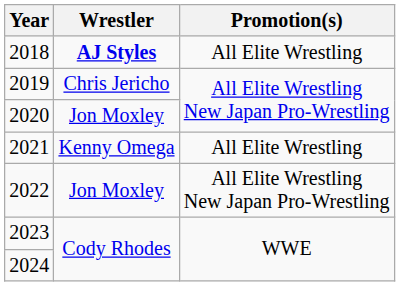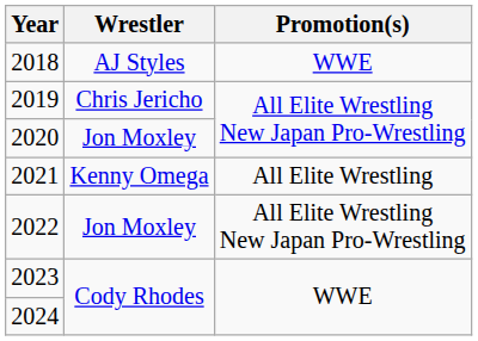2018 | Wrestler: bold -> normal
2018 | Promotion(s): All Elite Wrestling -> WWE
